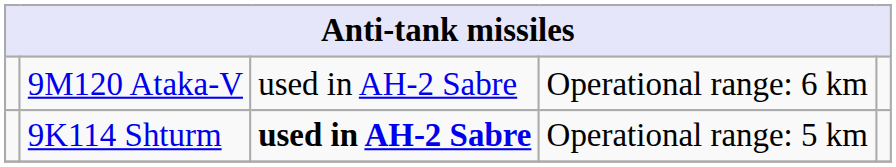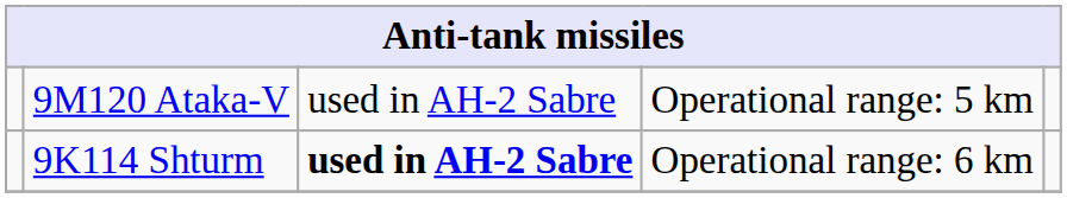9M120 Ataka-V | column 4: Operational range: 6 km -> Operational range: 5 km
9K114 Shturm | column 4: Operational range: 5 km -> Operational range: 6 km
